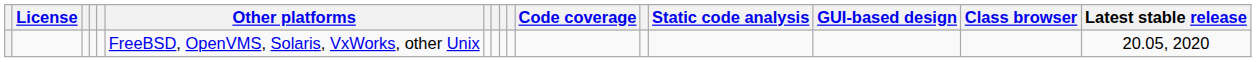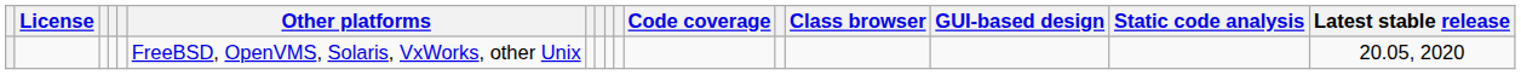columns swapped: Static code analysis <-> Class browser
